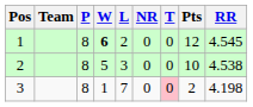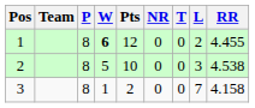columns swapped: L <-> Pts
row 2 | RR: 4.545 -> 4.455
row 4 | T: pink background -> no background
row 4 | RR: 4.198 -> 4.158
